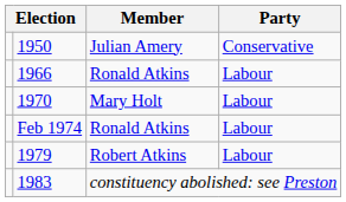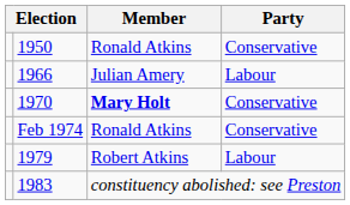1950 | Member: Julian Amery -> Ronald Atkins
1966 | Member: Ronald Atkins -> Julian Amery
1970 | Member: normal -> bold
1970 | Party: Labour -> Conservative
Feb 1974 | Party: Labour -> Conservative
